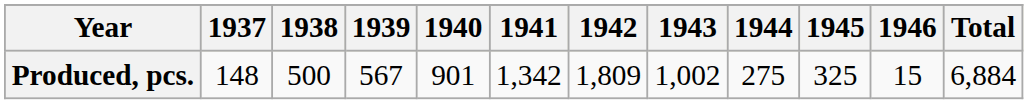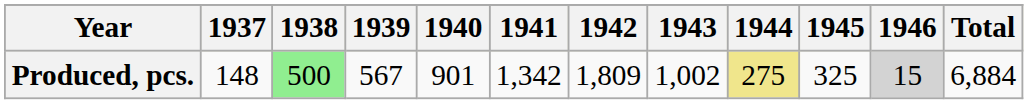Produced, pcs. | 1938: no background -> lightgreen background
Produced, pcs. | 1944: no background -> khaki background
Produced, pcs. | 1946: no background -> lightgrey background
